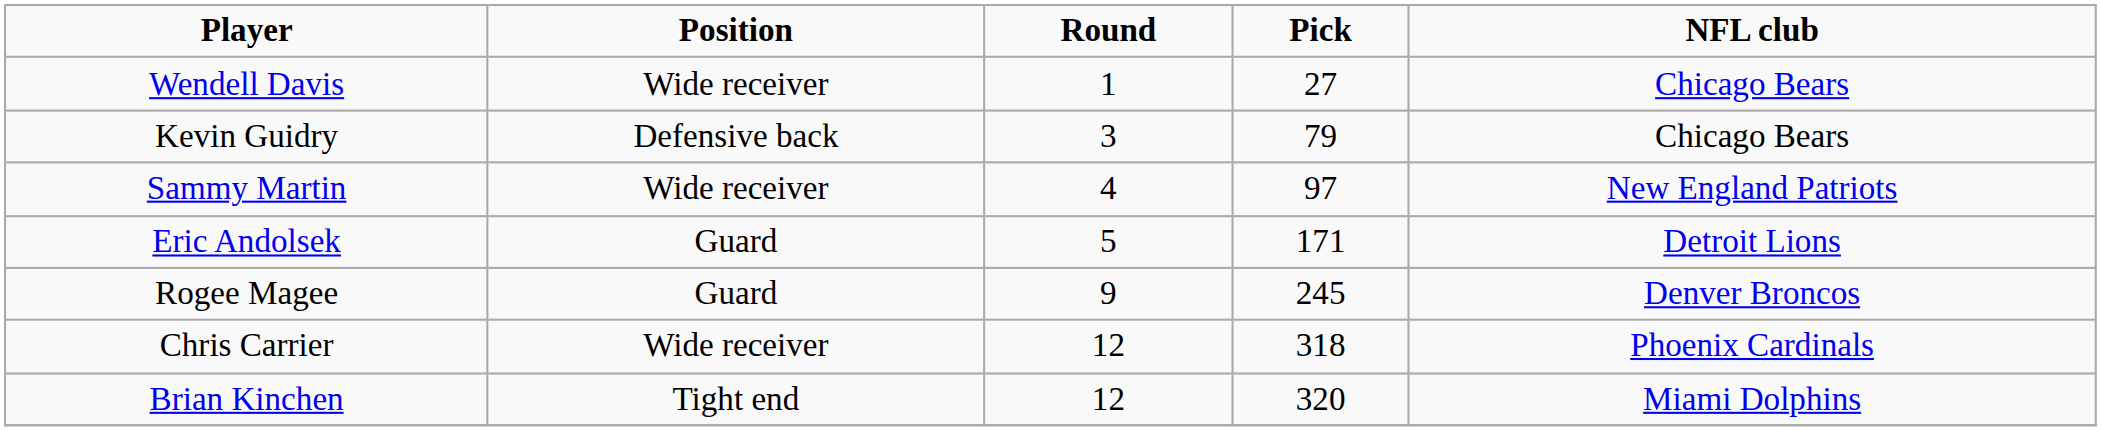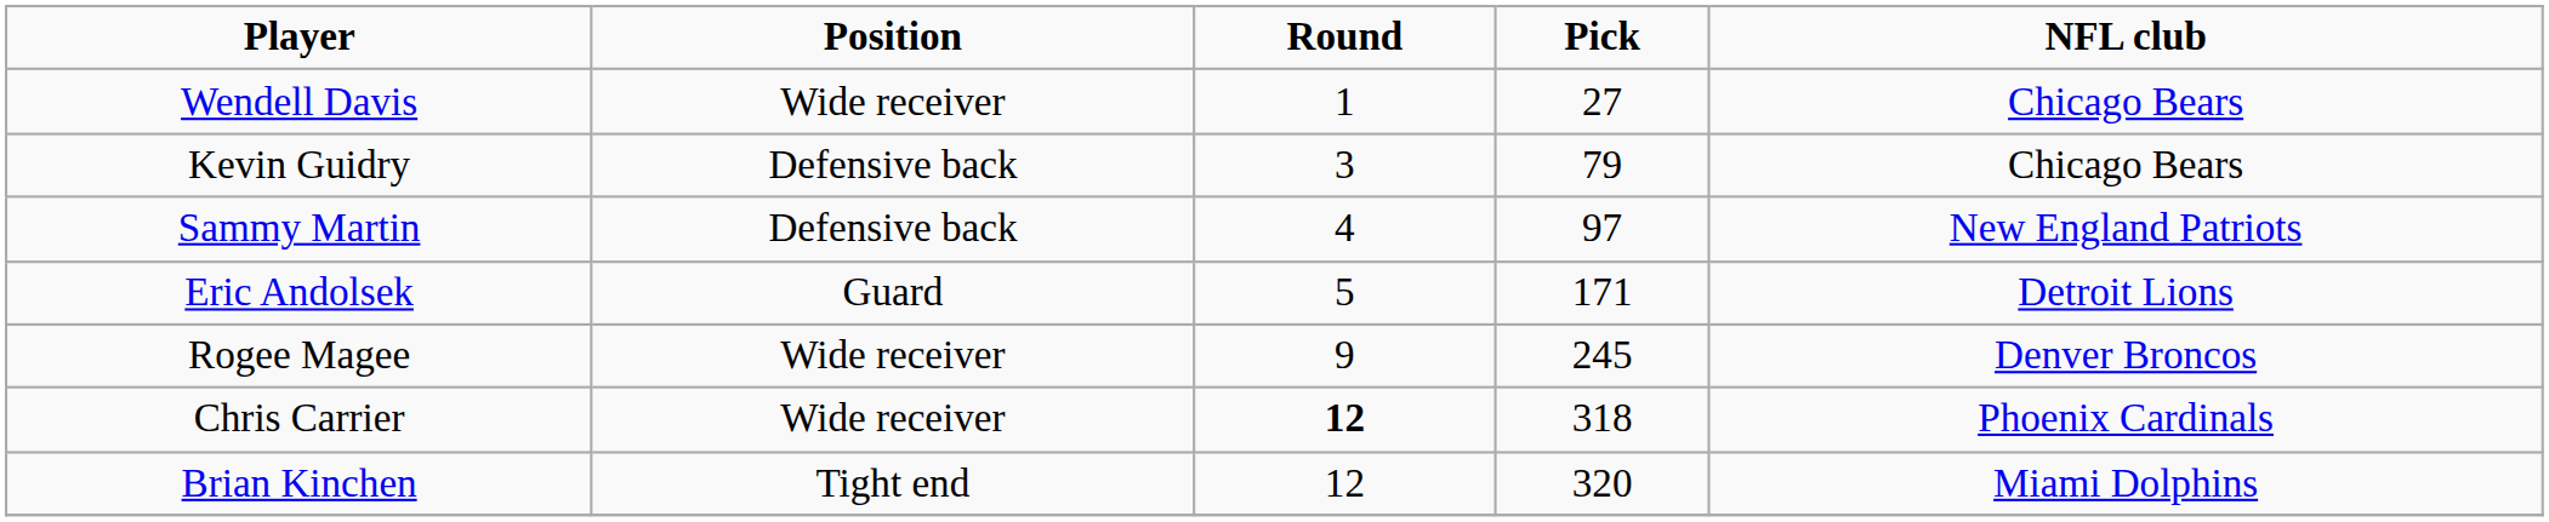Sammy Martin | Position: Wide receiver -> Defensive back
Rogee Magee | Position: Guard -> Wide receiver
Chris Carrier | Round: normal -> bold
